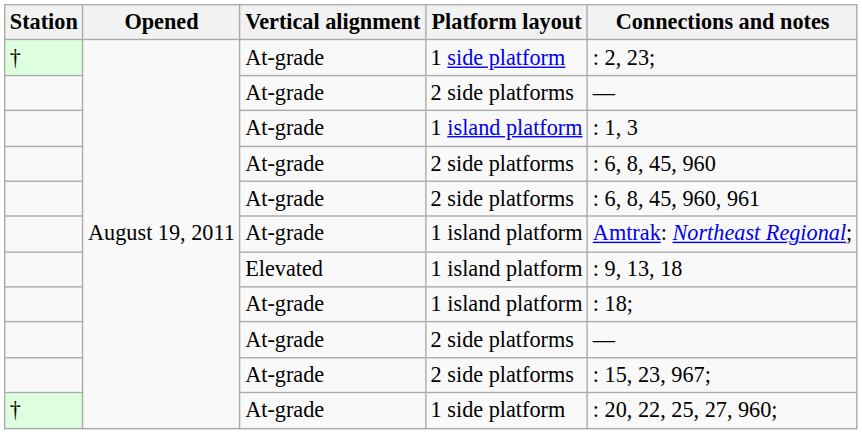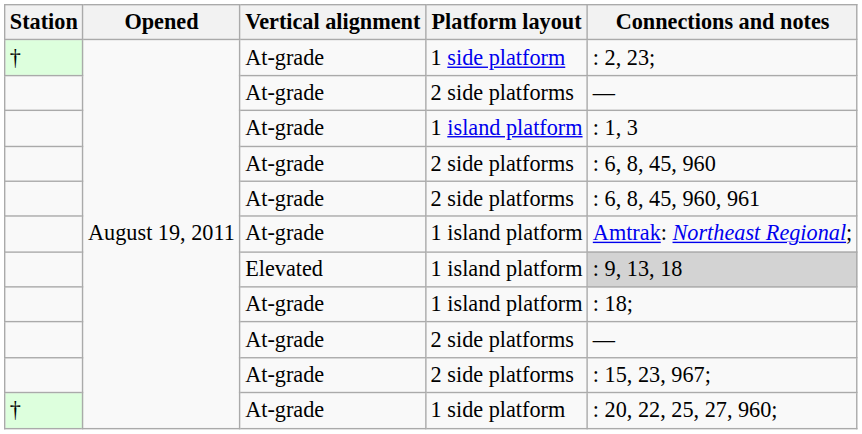Elevated / 1 island platform | Connections and notes: no background -> lightgrey background
